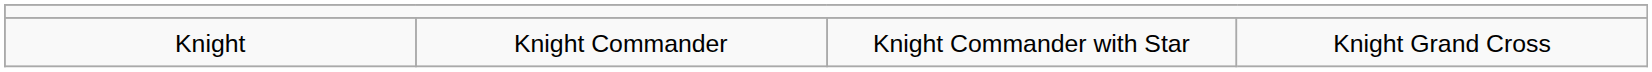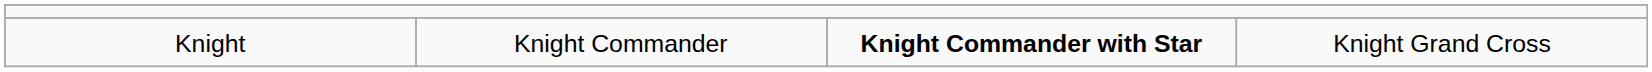Knight | column 3: normal -> bold
